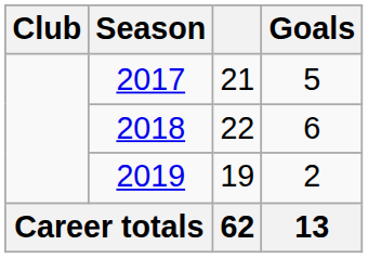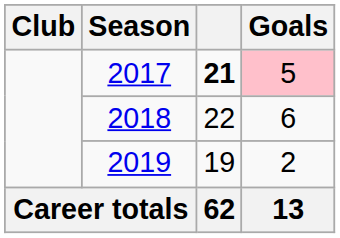2017 | column 3: normal -> bold
2017 | Goals: no background -> pink background
